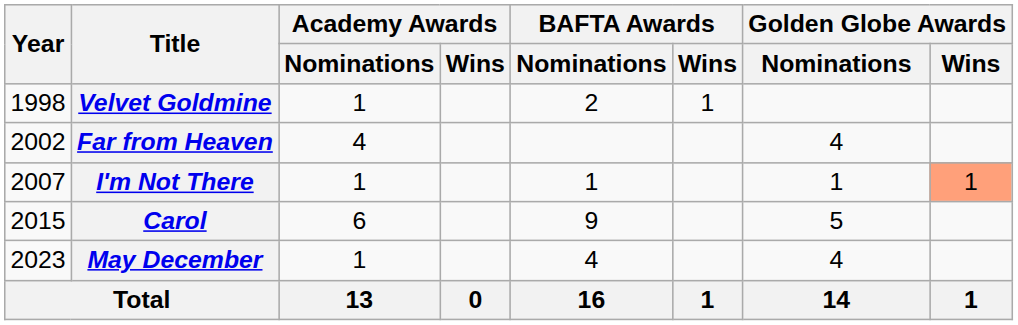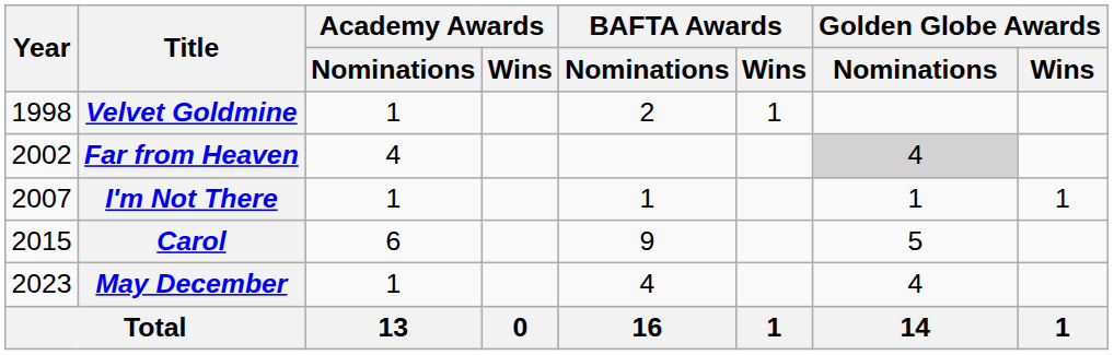Far from Heaven | Golden Globe Awards / Nominations: no background -> lightgrey background
I'm Not There | Golden Globe Awards / Wins: lightsalmon background -> no background
